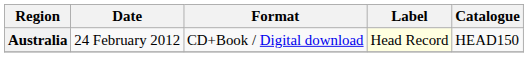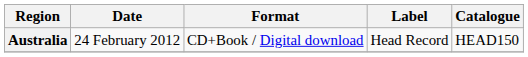Australia | Label: lightyellow background -> no background
